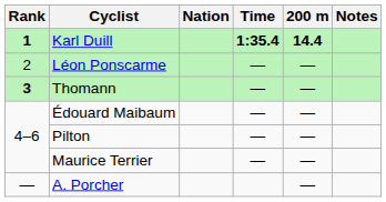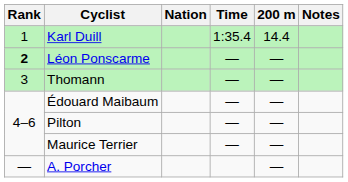Karl Duill | Rank: bold -> normal
Karl Duill | Time: bold -> normal
Karl Duill | 200 m: bold -> normal
Léon Ponscarme | Rank: normal -> bold
Thomann | Rank: bold -> normal
